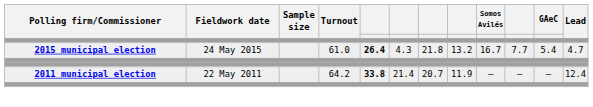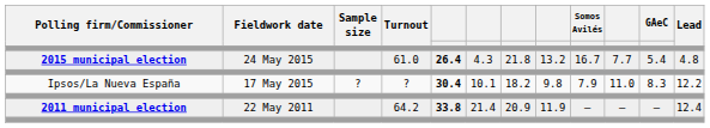2015 municipal election | Lead: 4.7 -> 4.8
+ row: Ipsos/La Nueva España | 17 May 2015 | ? | ? | 30.4 | 10.1 | 18.2 | 9.8 | 7.9 | 11.0 | 8.3 | 12.2
2011 municipal election | column 7: 20.7 -> 20.9
